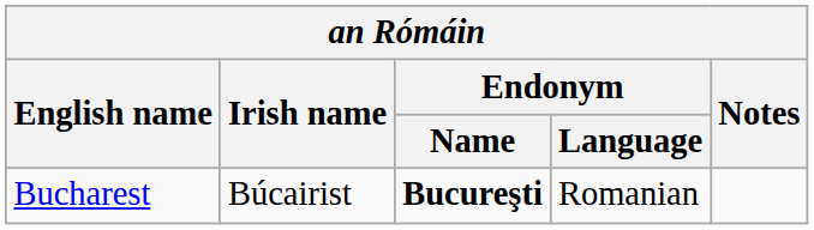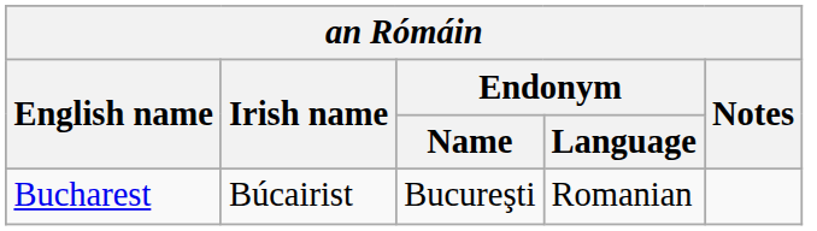Bucharest | Endonym / Name: bold -> normal
